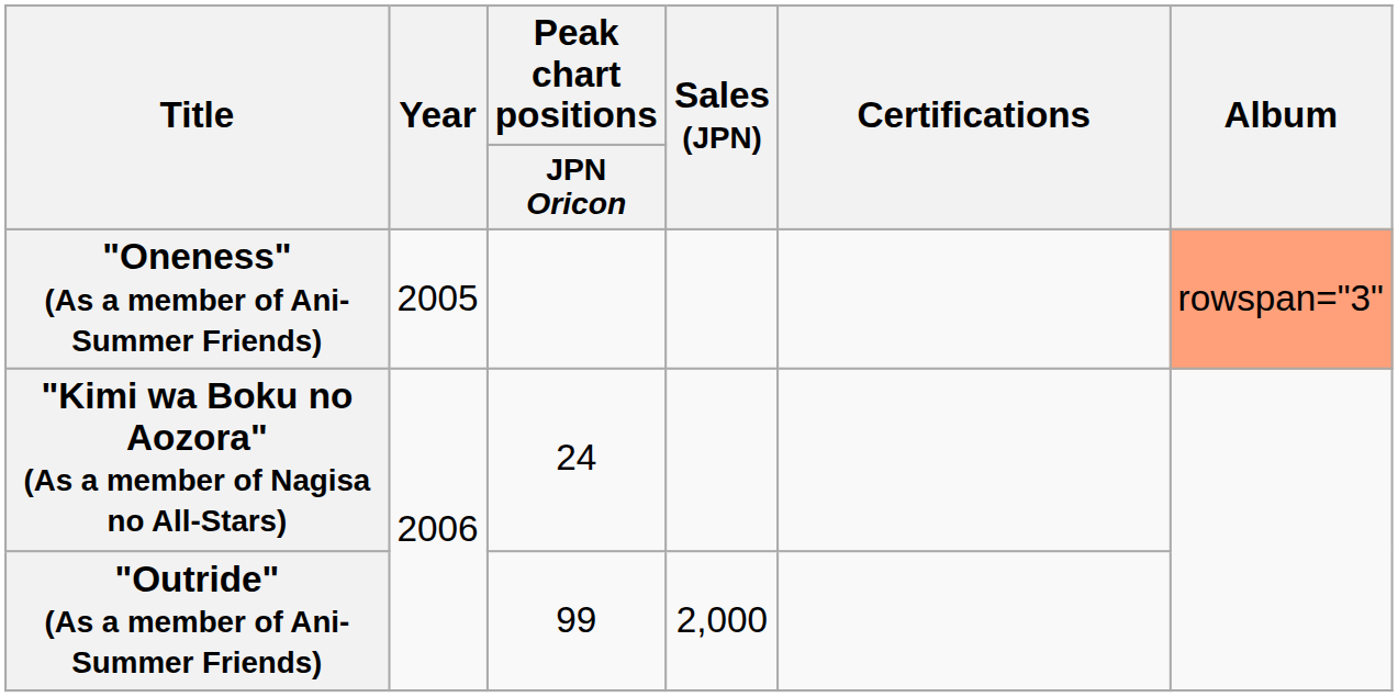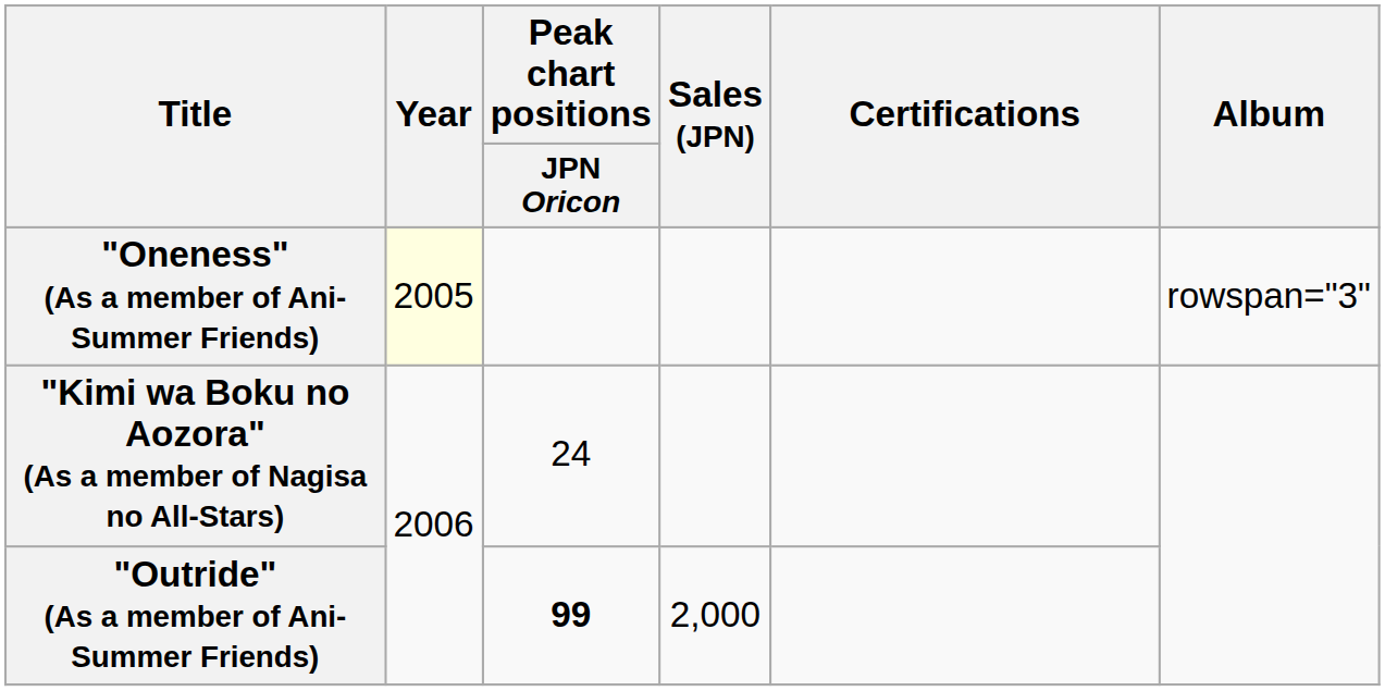"Oneness" (As a member of Ani-Summer Friends) | Year: no background -> lightyellow background
"Oneness" (As a member of Ani-Summer Friends) | Album: lightsalmon background -> no background
"Outride" (As a member of Ani-Summer Friends) | Peak chart positions / JPN Oricon: normal -> bold
